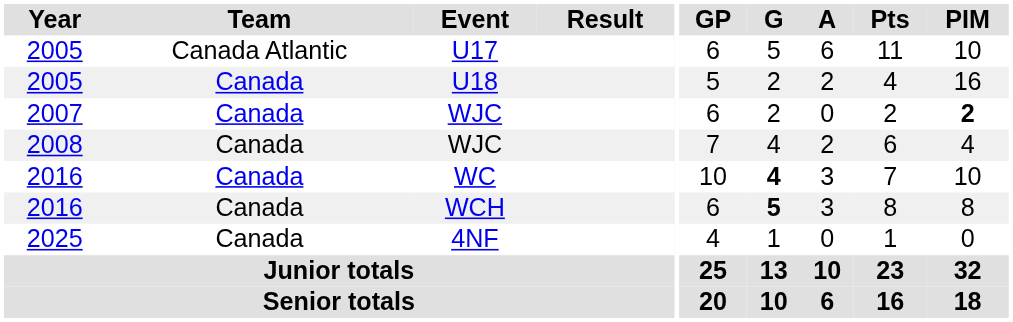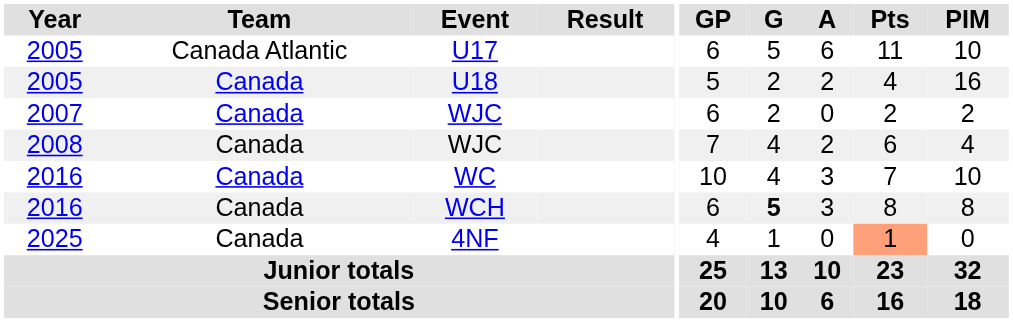2007 / WJC | PIM: bold -> normal
WC | G: bold -> normal
4NF | Pts: no background -> lightsalmon background
